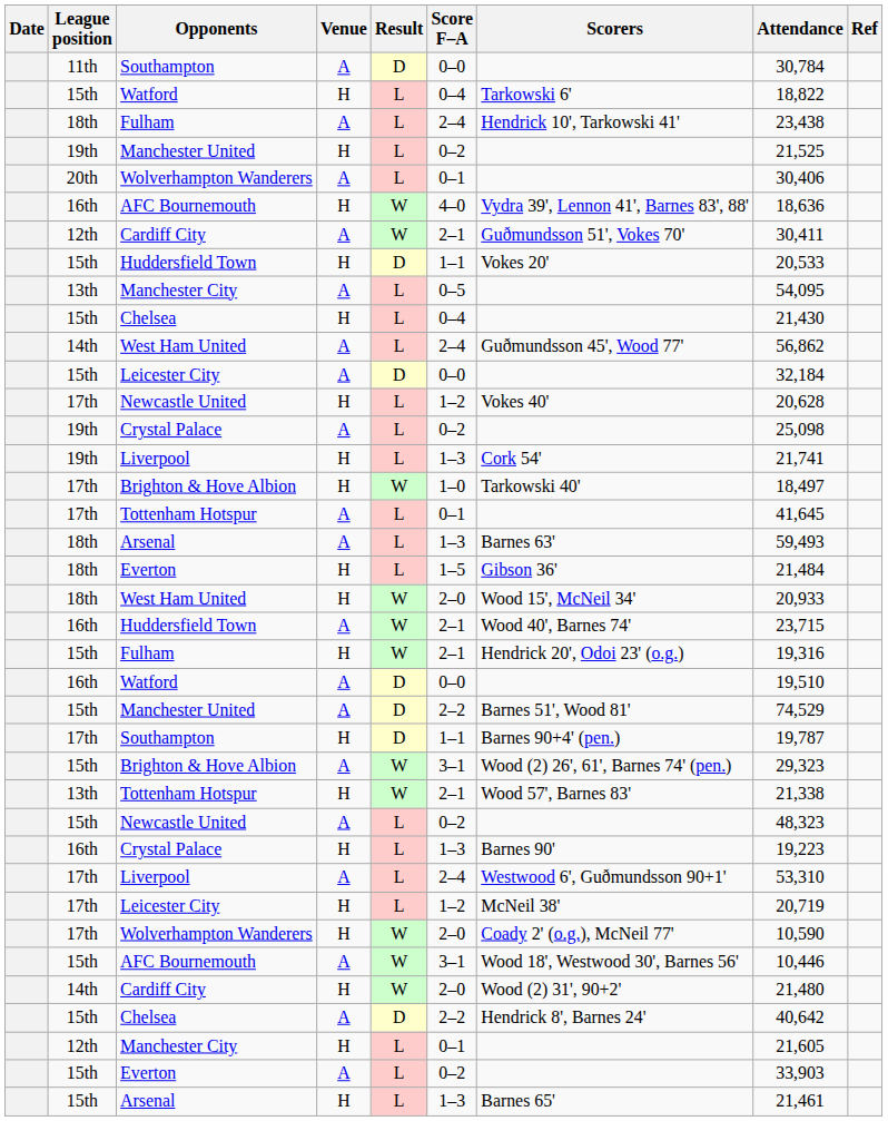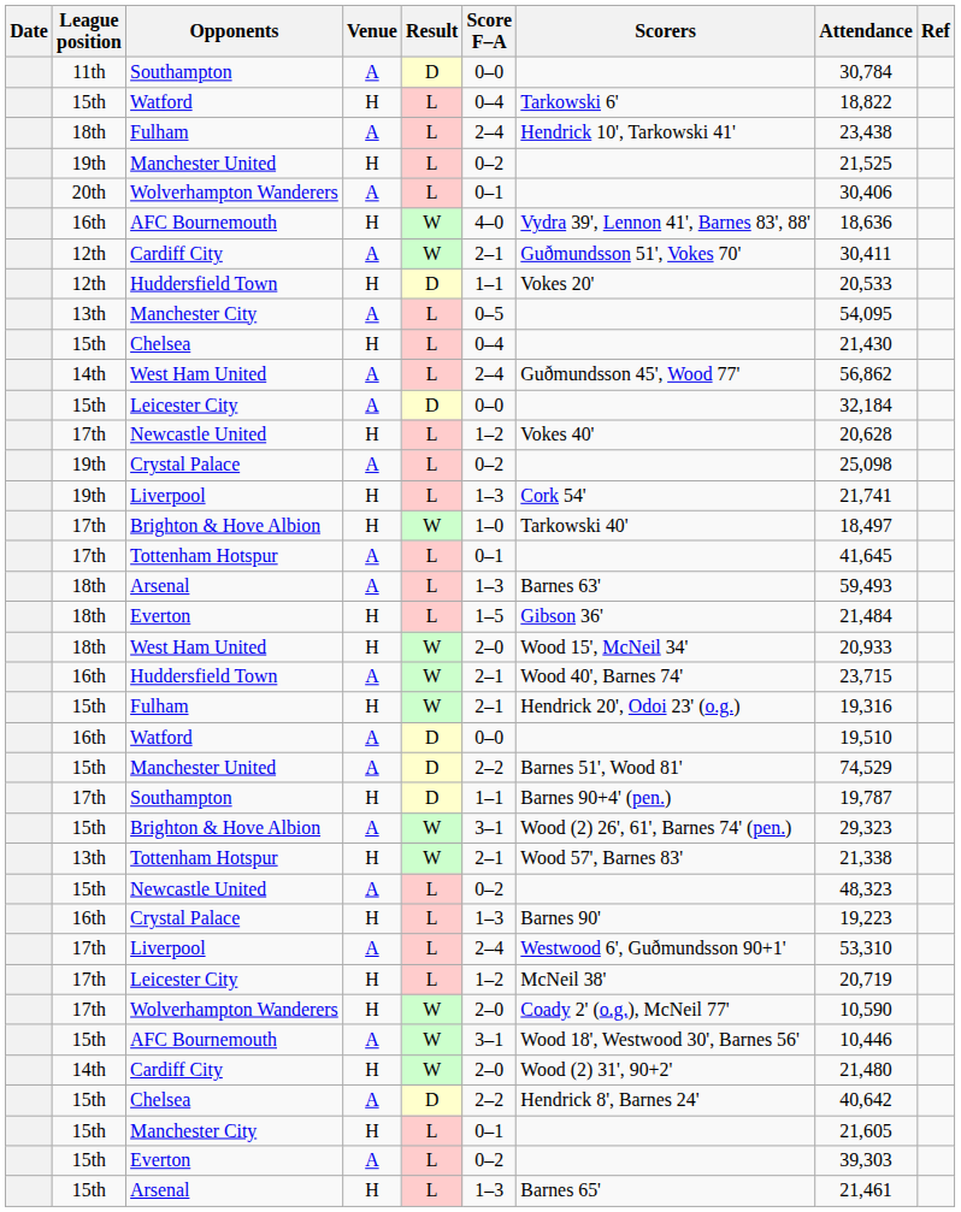Huddersfield Town / H | League position: 15th -> 12th
Manchester City / H | League position: 12th -> 15th
Everton / A | Attendance: 33,903 -> 39,303
